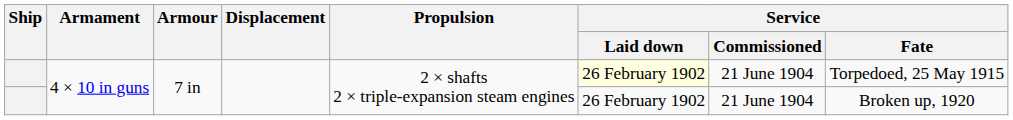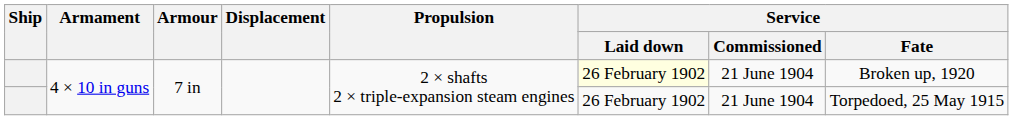row 3 | Service / Fate: Torpedoed, 25 May 1915 -> Broken up, 1920
row 4 | Service / Fate: Broken up, 1920 -> Torpedoed, 25 May 1915
